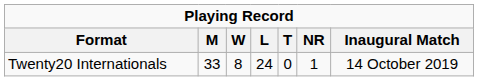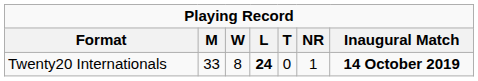Twenty20 Internationals | L: normal -> bold
Twenty20 Internationals | Inaugural Match: normal -> bold
